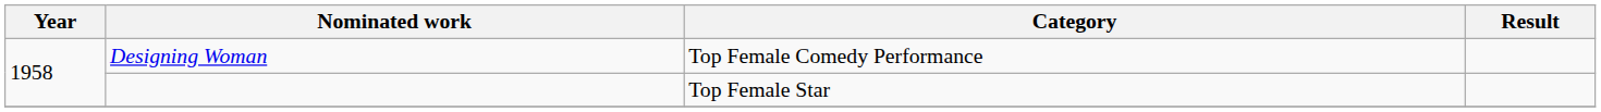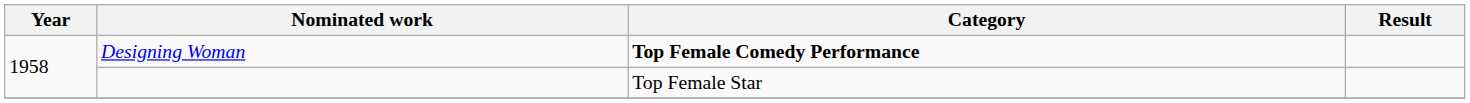Designing Woman | Category: normal -> bold
